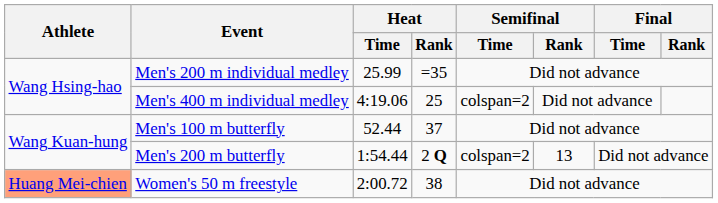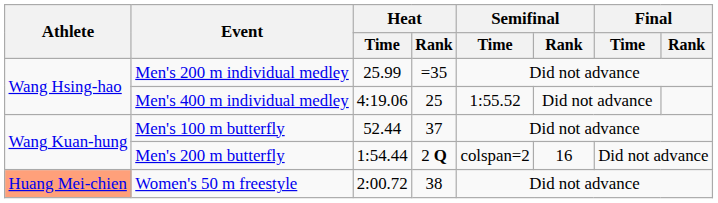Men's 400 m individual medley | Semifinal / Time: colspan=2 -> 1:55.52
Men's 200 m butterfly | Semifinal / Rank: 13 -> 16
